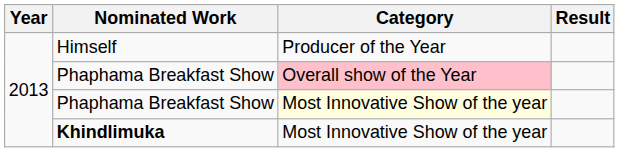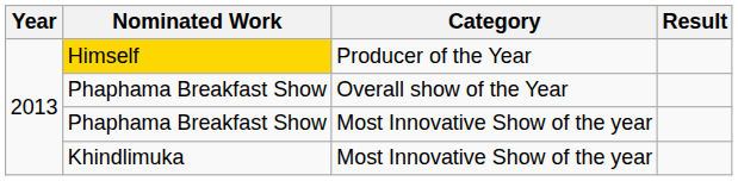Himself | Nominated Work: no background -> gold background
Phaphama Breakfast Show / Overall show of the Year | Category: pink background -> no background
Phaphama Breakfast Show / Most Innovative Show of the year | Category: lightyellow background -> no background
Khindlimuka | Nominated Work: bold -> normal
